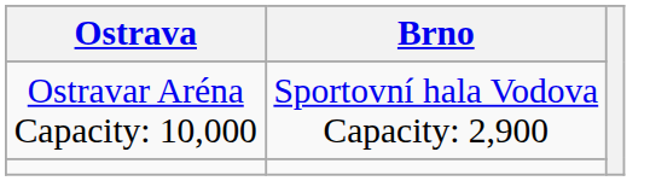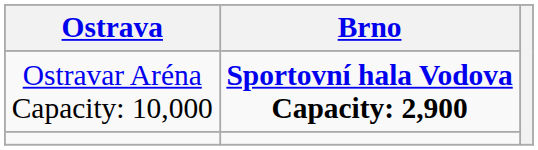Ostravar Aréna Capacity: 10,000 | Brno: normal -> bold
